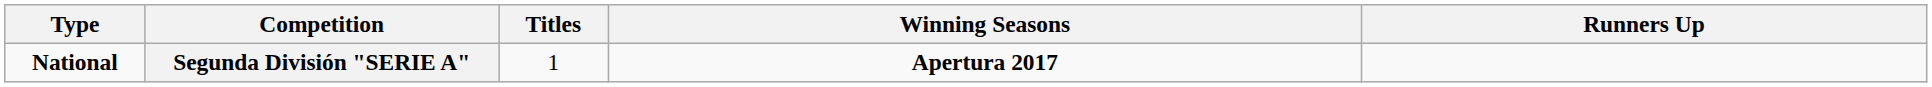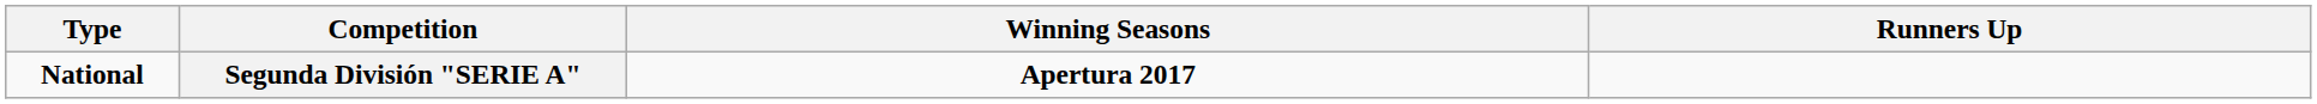- column: Titles | 1
